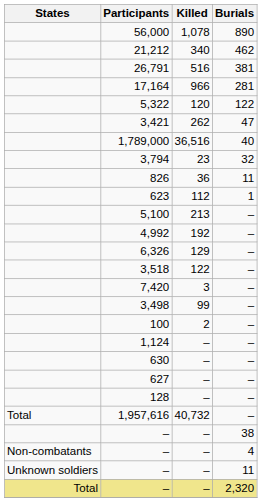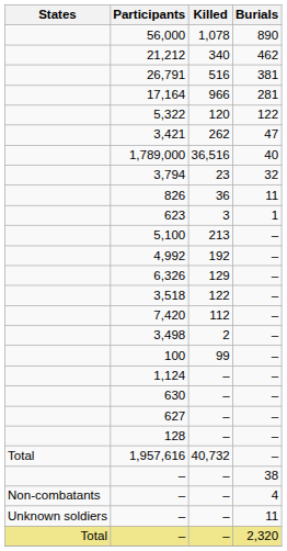623 | Killed: 112 -> 3
7,420 | Killed: 3 -> 112
3,498 | Killed: 99 -> 2
100 | Killed: 2 -> 99
